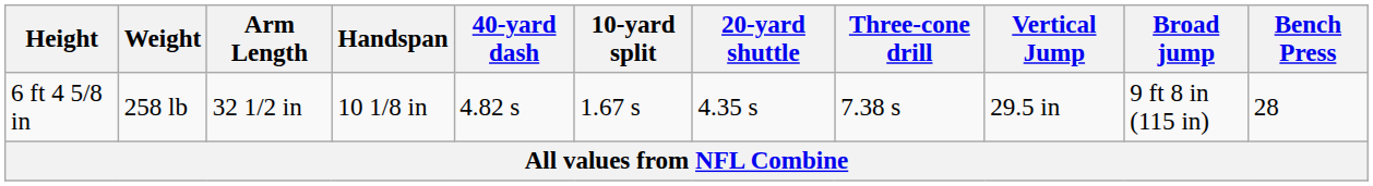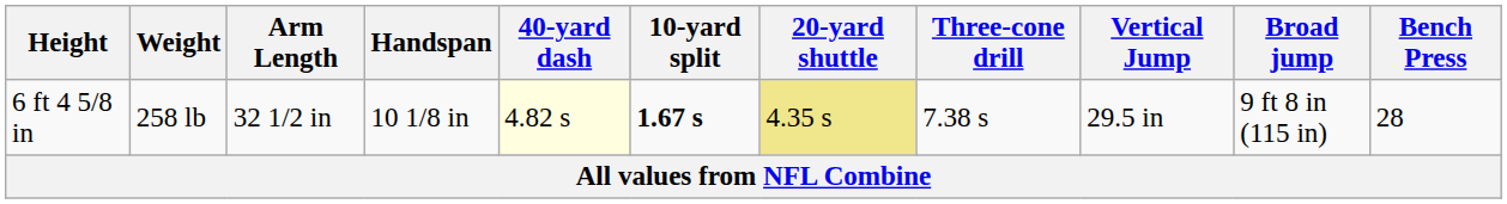6 ft 4 5/8 in | 40-yard dash: no background -> lightyellow background
6 ft 4 5/8 in | 10-yard split: normal -> bold
6 ft 4 5/8 in | 20-yard shuttle: no background -> khaki background
